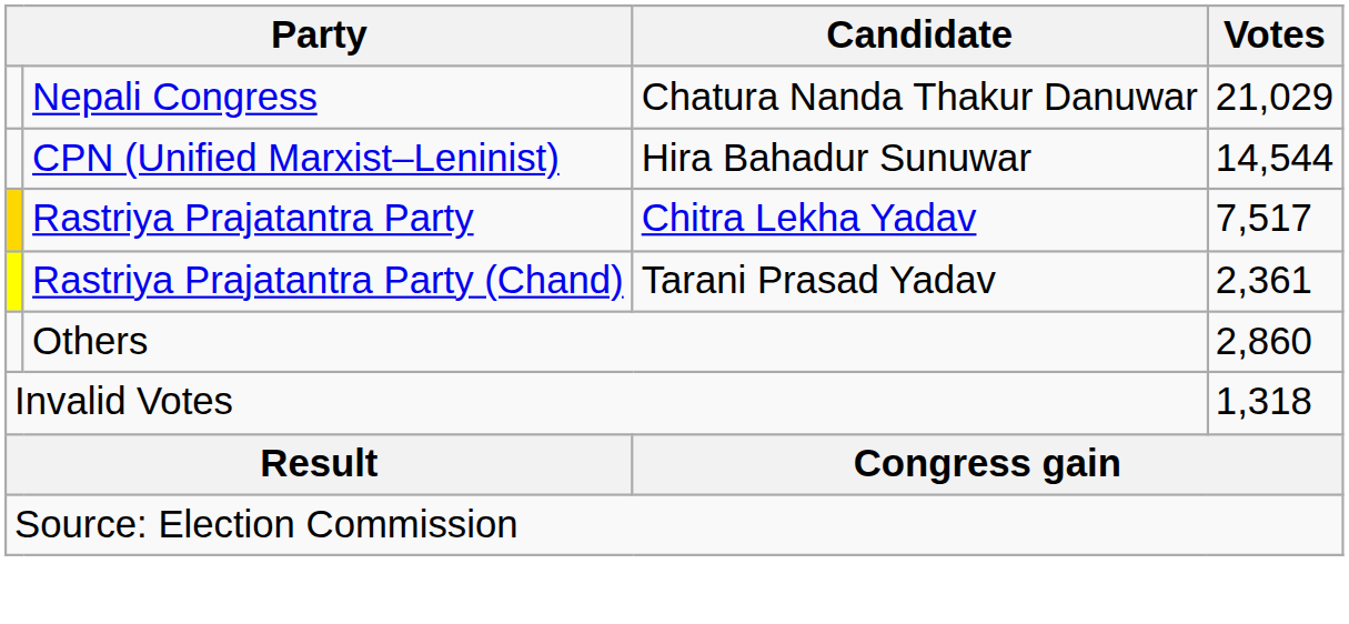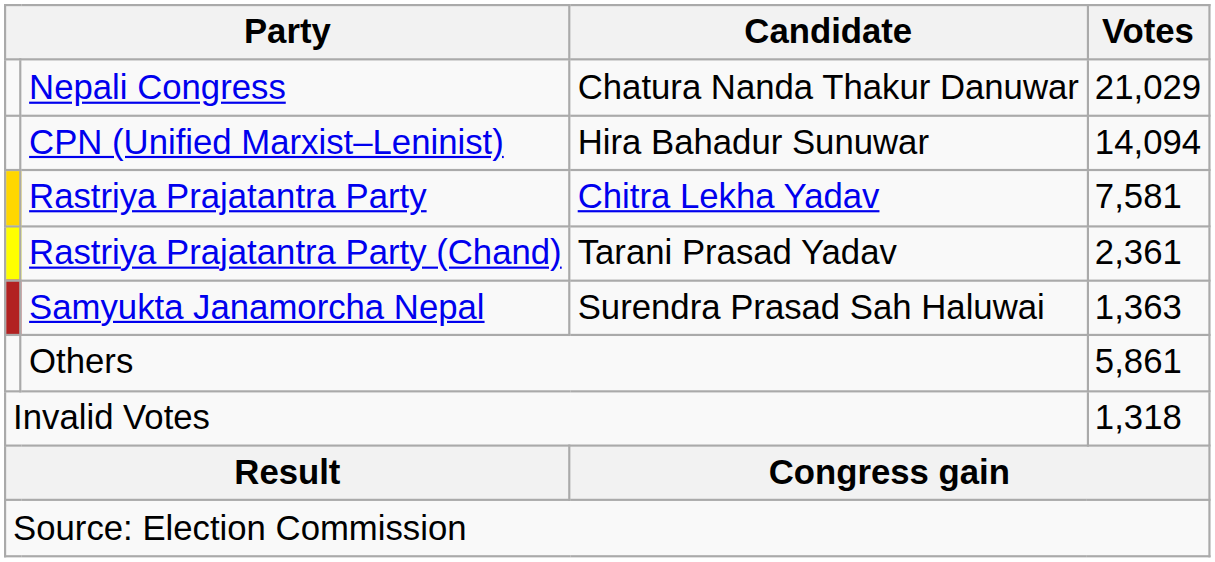CPN (Unified Marxist–Leninist) | Votes: 14,544 -> 14,094
Rastriya Prajatantra Party | Votes: 7,517 -> 7,581
+ row: Samyukta Janamorcha Nepal | Surendra Prasad Sah Haluwai | 1,363
Others | Votes: 2,860 -> 5,861
